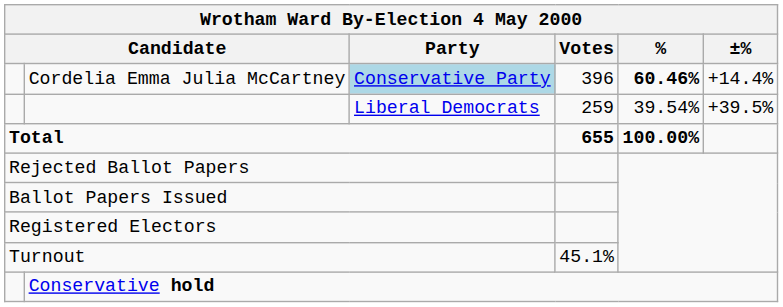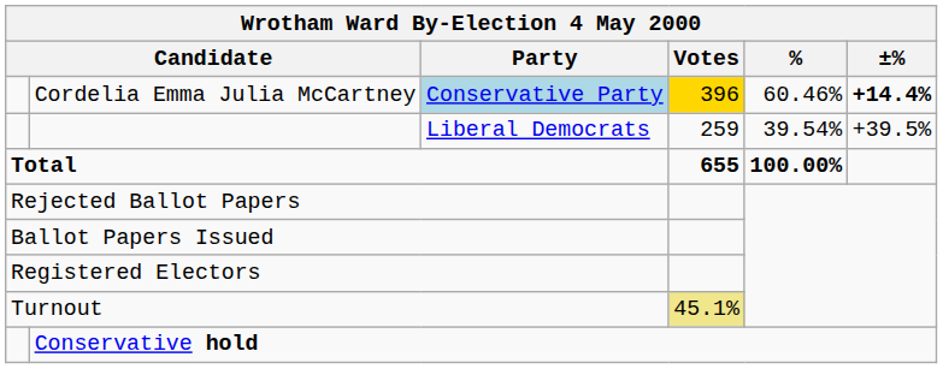Cordelia Emma Julia McCartney | Wrotham Ward By-Election 4 May 2000 / Votes: no background -> gold background
Cordelia Emma Julia McCartney | Wrotham Ward By-Election 4 May 2000 / %: bold -> normal
Cordelia Emma Julia McCartney | Wrotham Ward By-Election 4 May 2000 / ±%: normal -> bold
Turnout | Wrotham Ward By-Election 4 May 2000 / Votes: no background -> khaki background
